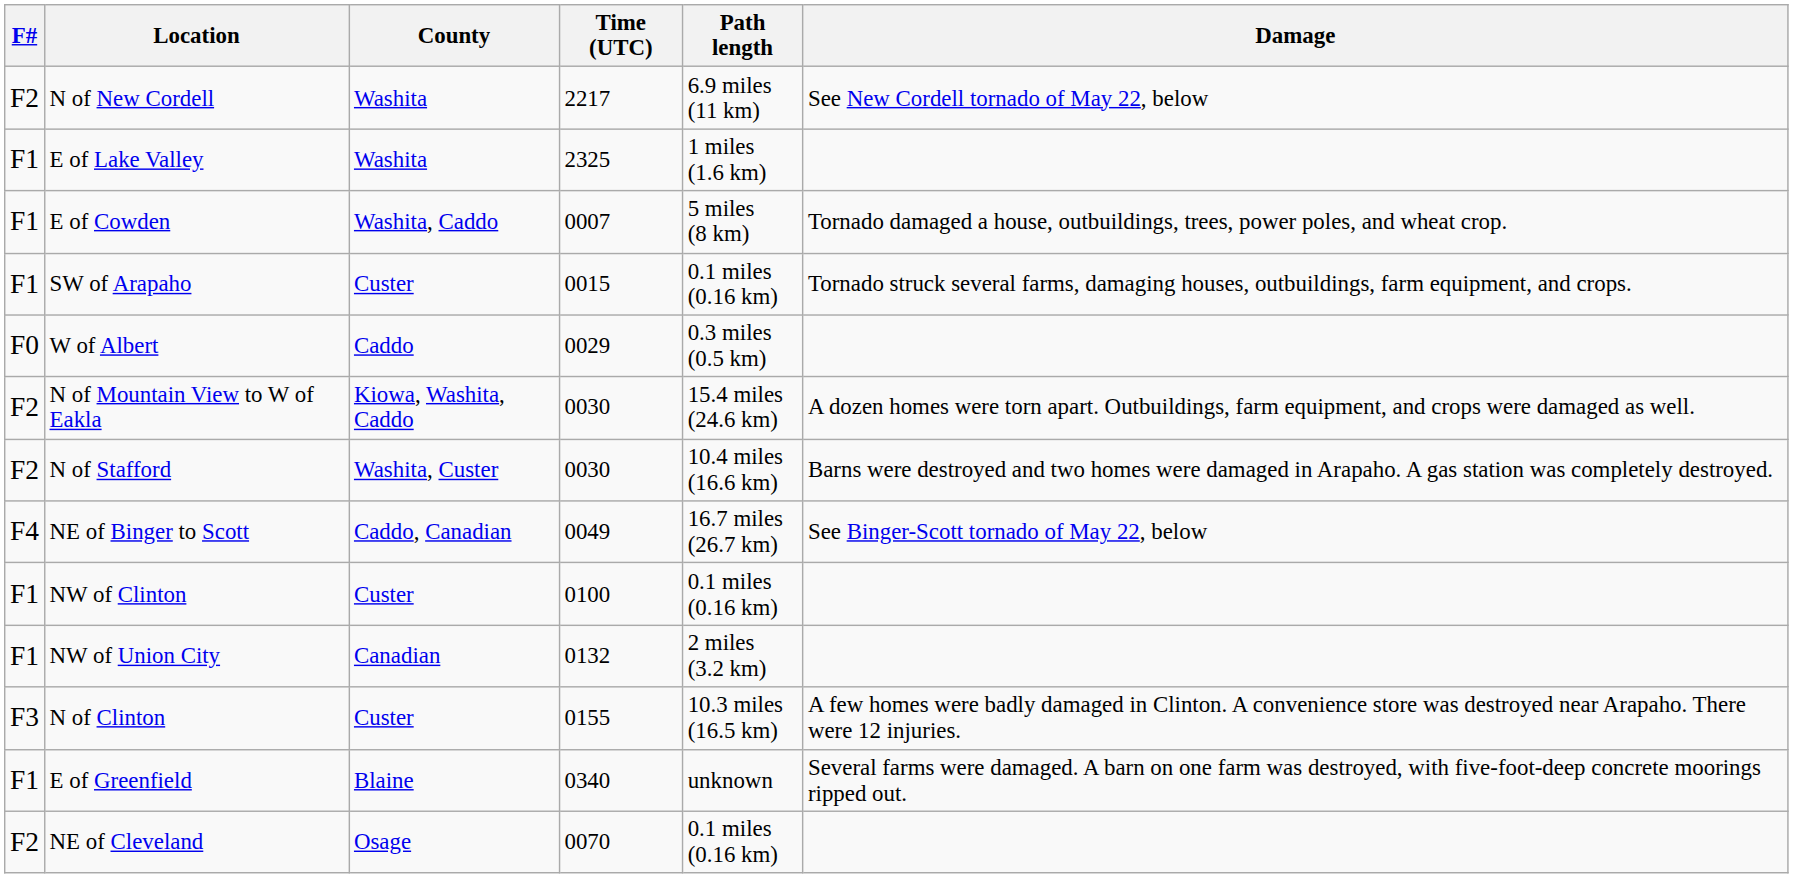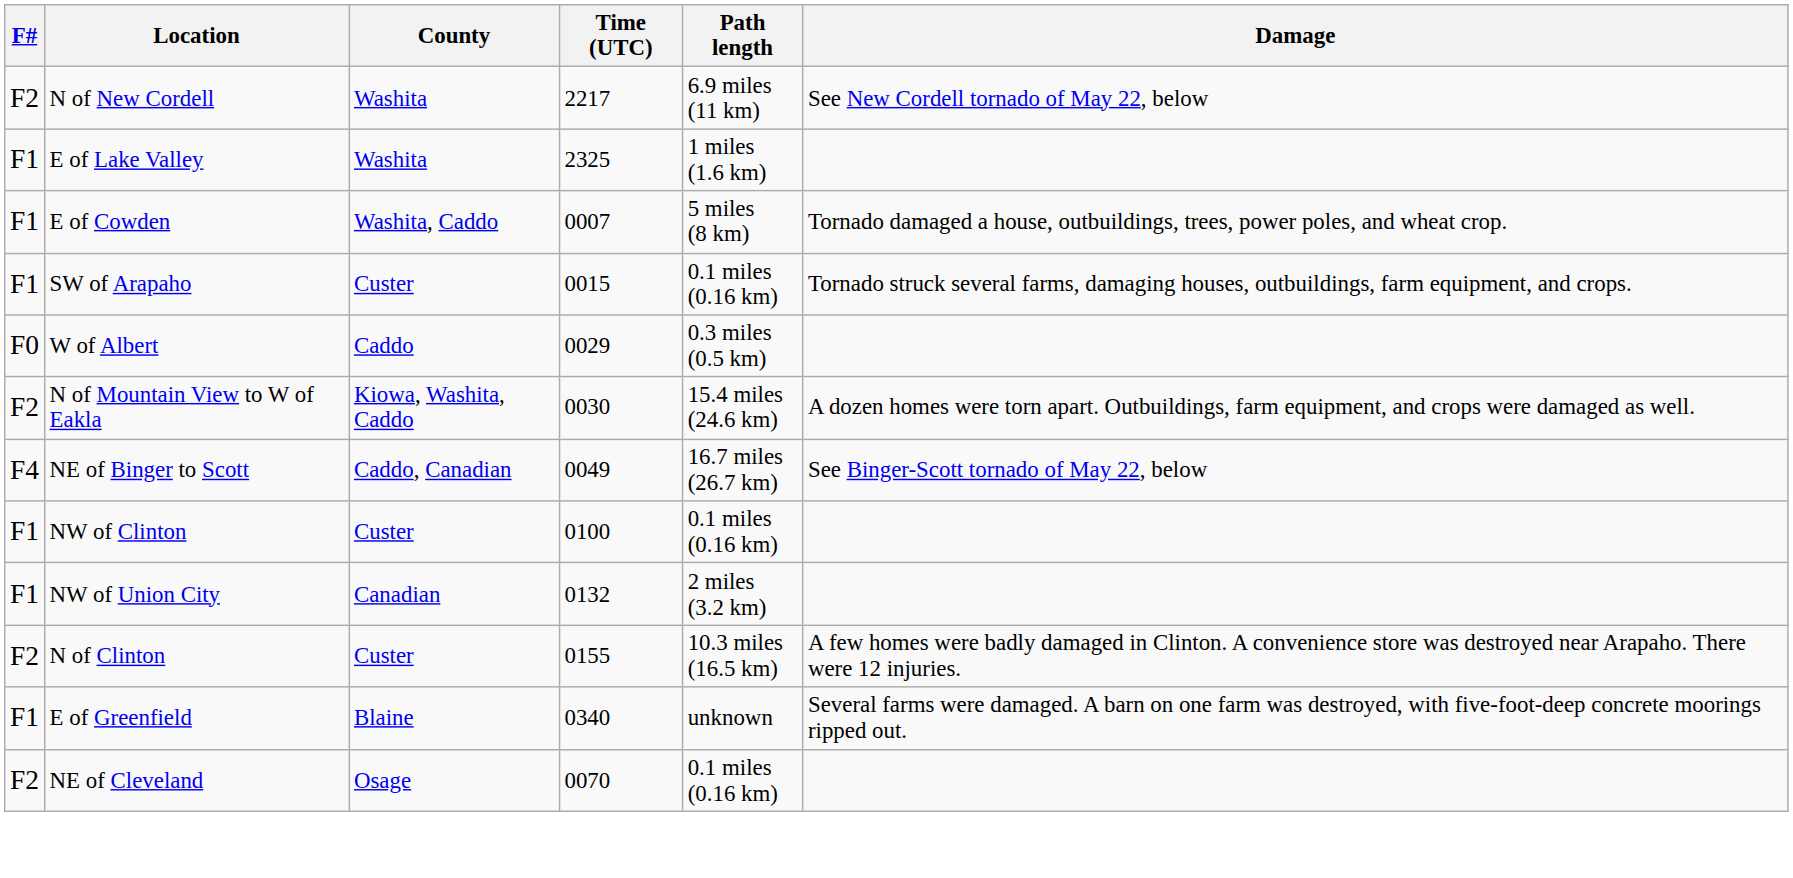- row: F2 | N of Stafford | Washita, Custer | 0030 | 10.4 miles (16.6 km) | Barns were destroyed and two homes were damaged in Arapaho. A gas station was completely destroyed.
N of Clinton | F#: F3 -> F2
